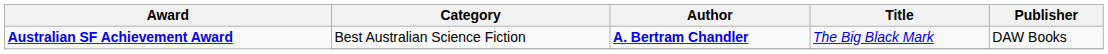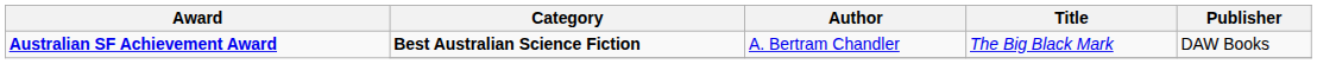row 2 | Category: normal -> bold
row 2 | Author: bold -> normal
